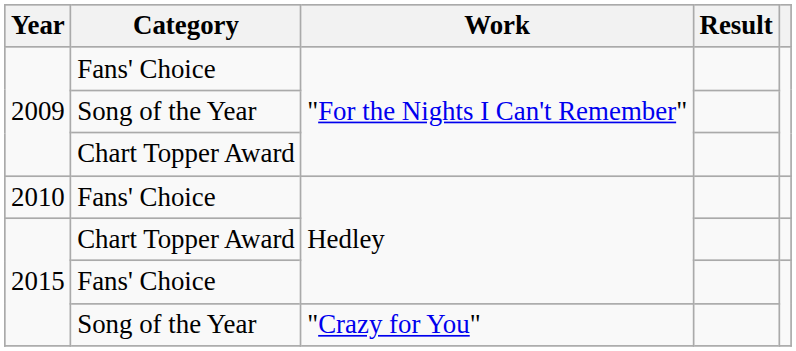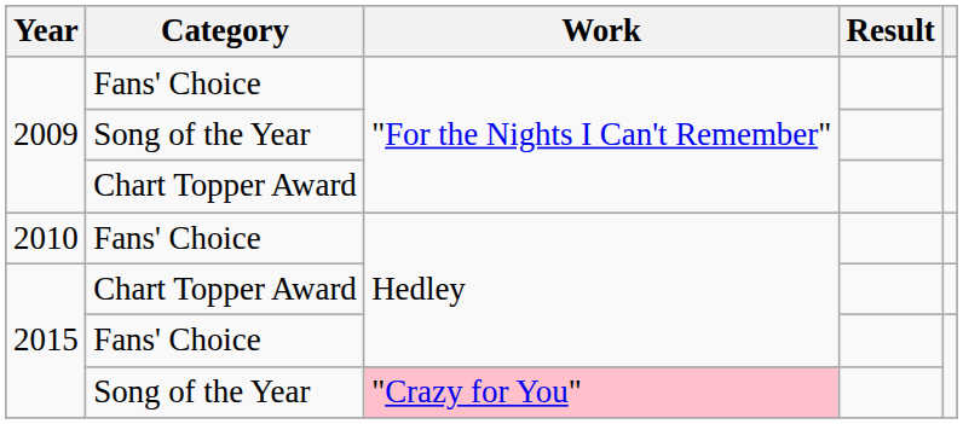2015 / Song of the Year | Work: no background -> pink background
